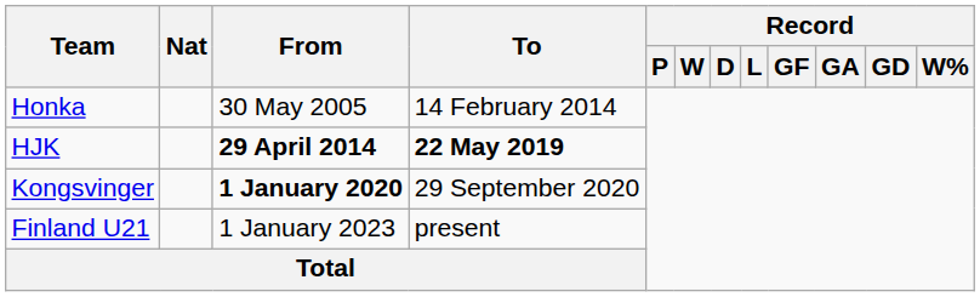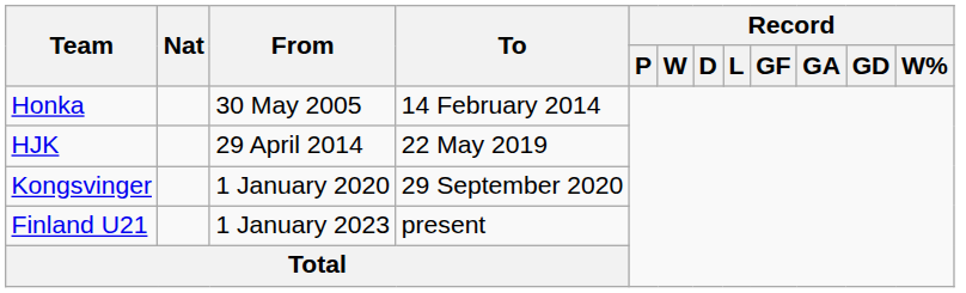HJK | From: bold -> normal
HJK | To: bold -> normal
Kongsvinger | From: bold -> normal
